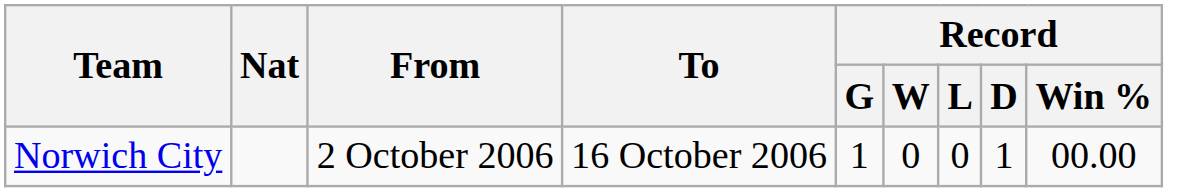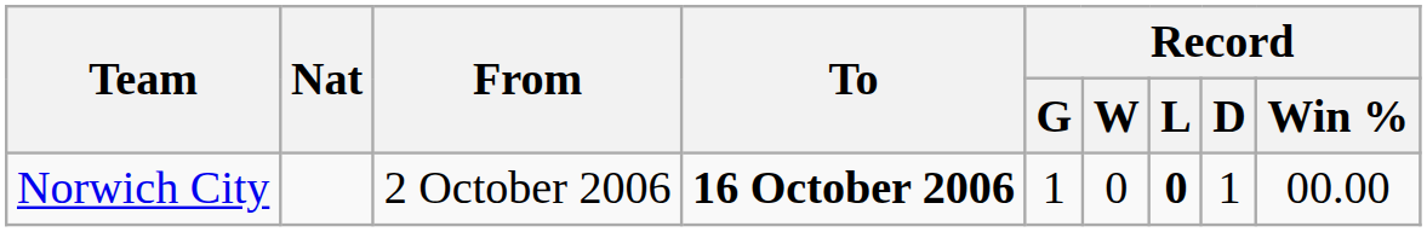Norwich City | To: normal -> bold
Norwich City | Record / L: normal -> bold
